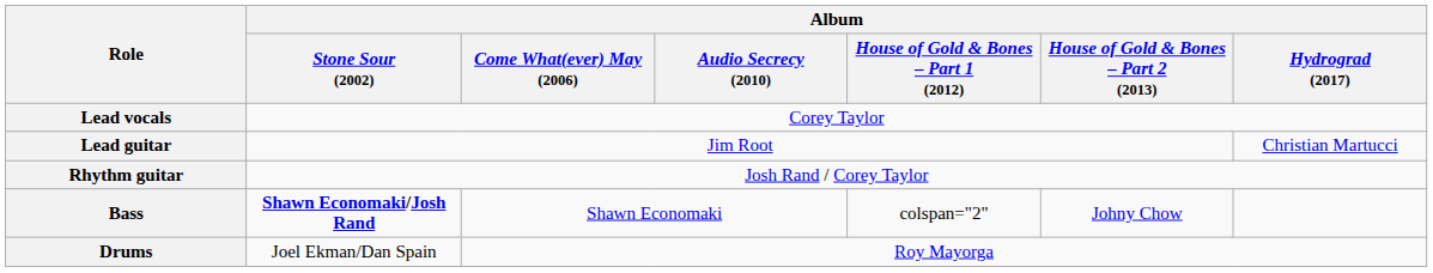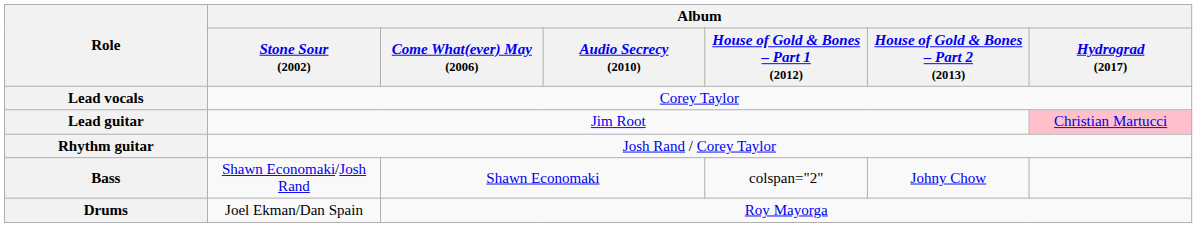Lead guitar | Album / Hydrograd (2017): no background -> pink background
Bass | Album / Stone Sour (2002): bold -> normal
